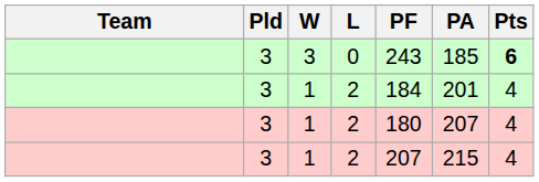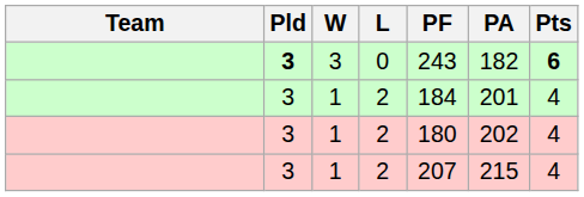row 2 | Pld: normal -> bold
row 2 | PA: 185 -> 182
row 4 | PA: 207 -> 202
